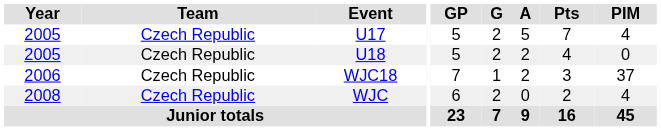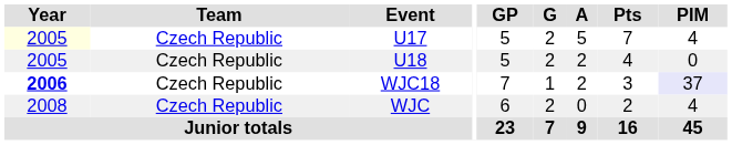U17 | Year: no background -> lightyellow background
WJC18 | Year: normal -> bold
WJC18 | PIM: no background -> lavender background
